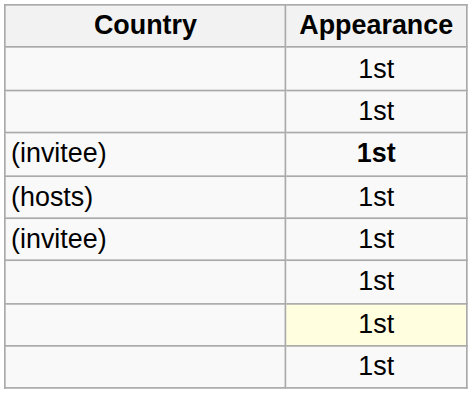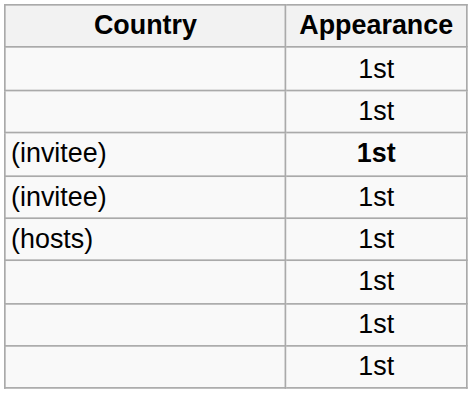row 5 | Country: (hosts) -> (invitee)
row 6 | Country: (invitee) -> (hosts)
row 8 | Appearance: lightyellow background -> no background
